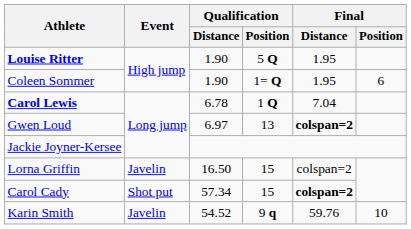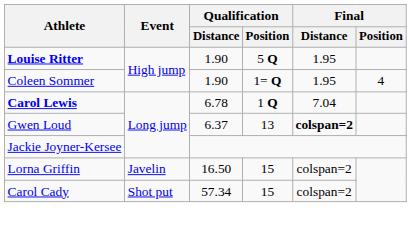Coleen Sommer | Final / Position: 6 -> 4
Gwen Loud | Qualification / Distance: 6.97 -> 6.37
Carol Cady | Final / Distance: bold -> normal
- row: Karin Smith | Javelin | 54.52 | 9 q | 59.76 | 10
